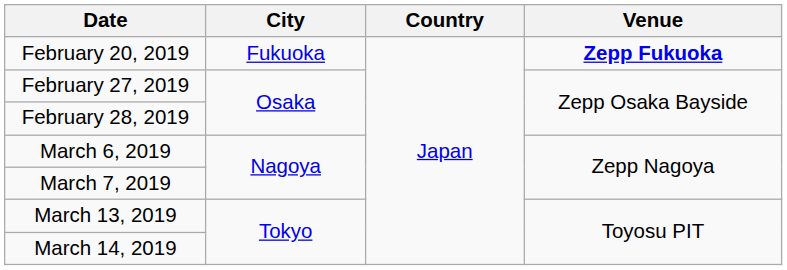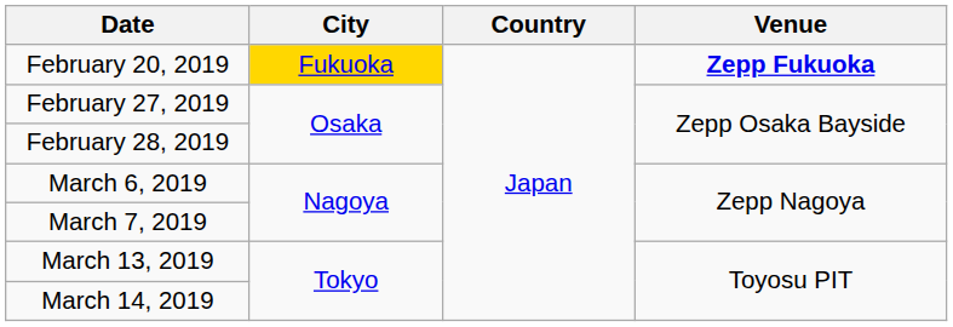February 20, 2019 | City: no background -> gold background
